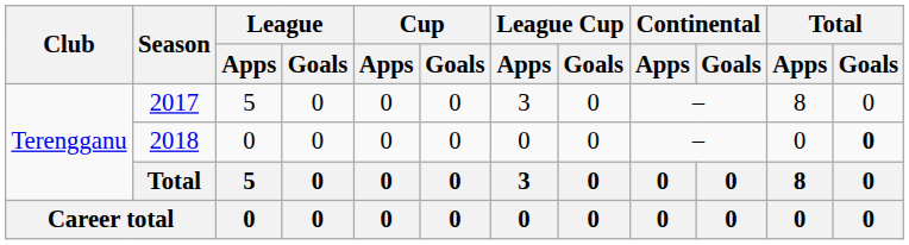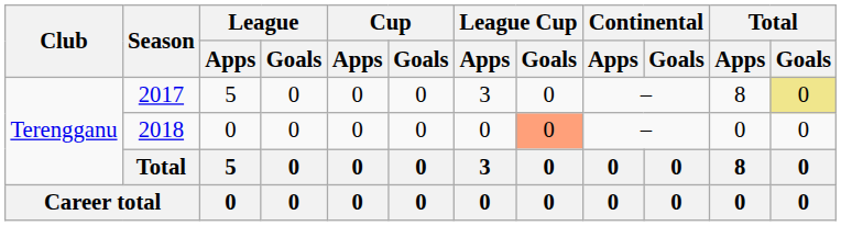2017 | Total / Goals: no background -> khaki background
2018 | League Cup / Goals: no background -> lightsalmon background
2018 | Total / Goals: bold -> normal
